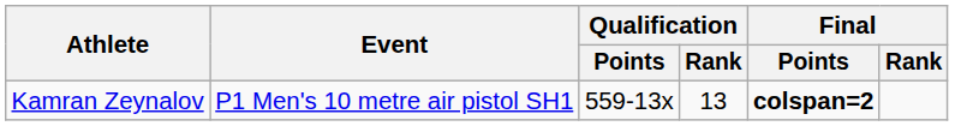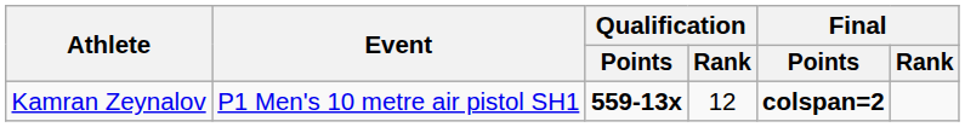Kamran Zeynalov | Qualification / Points: normal -> bold
Kamran Zeynalov | Qualification / Rank: 13 -> 12
